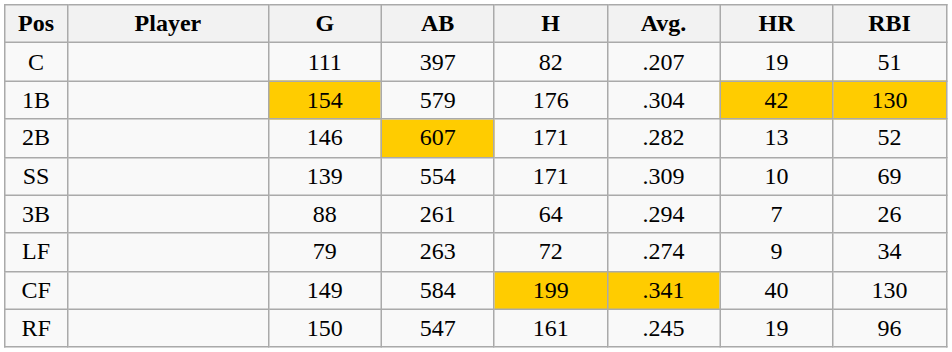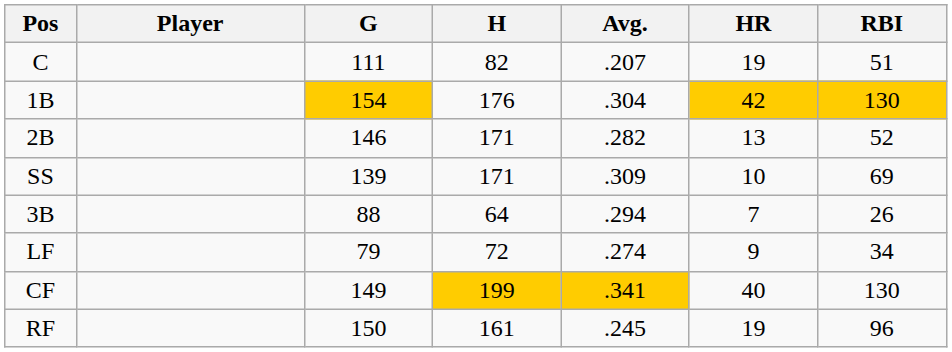- column: AB | 397 | 579 | 607 | 554 | 261 | 263 | 584 | 547
